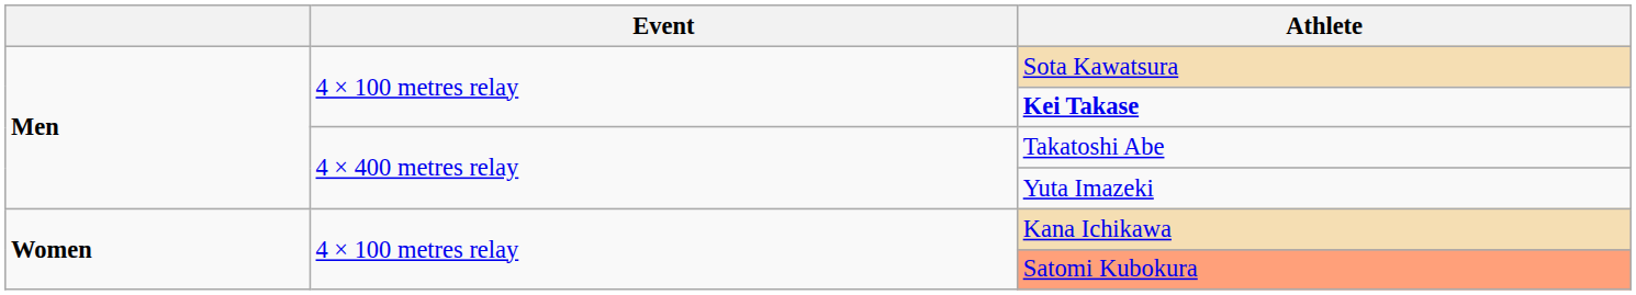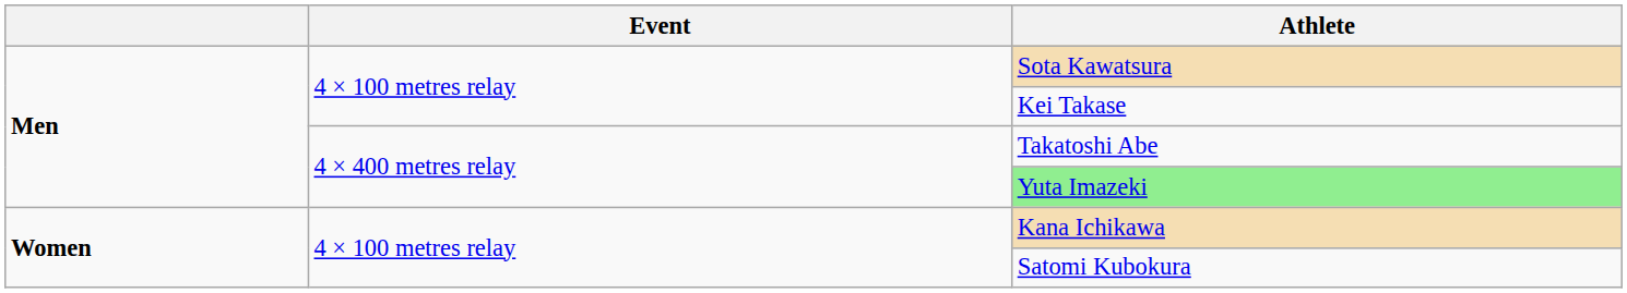Kei Takase | Athlete: bold -> normal
Yuta Imazeki | Athlete: no background -> lightgreen background
Satomi Kubokura | Athlete: lightsalmon background -> no background
